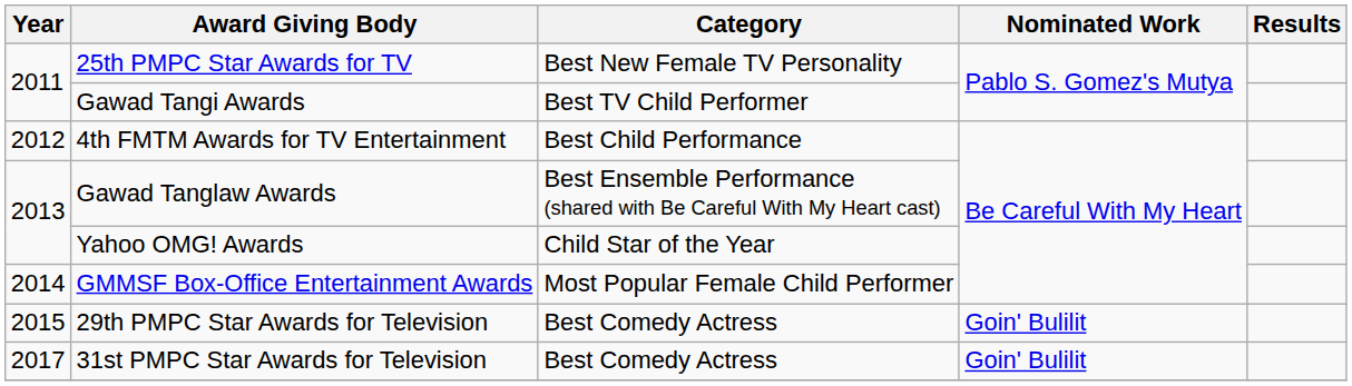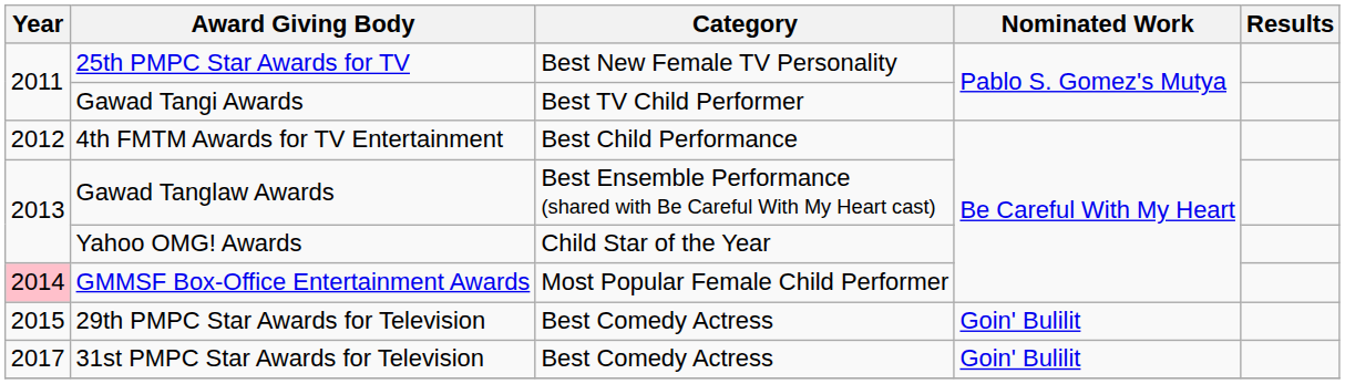GMMSF Box-Office Entertainment Awards | Year: no background -> pink background
